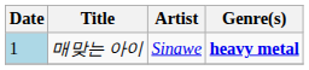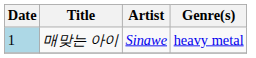매맞는 아이 | Genre(s): bold -> normal
